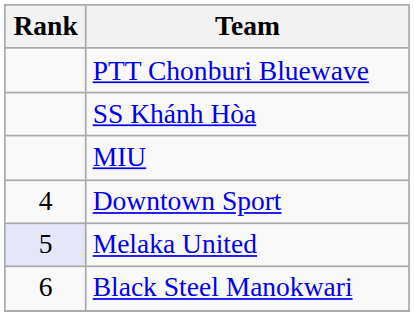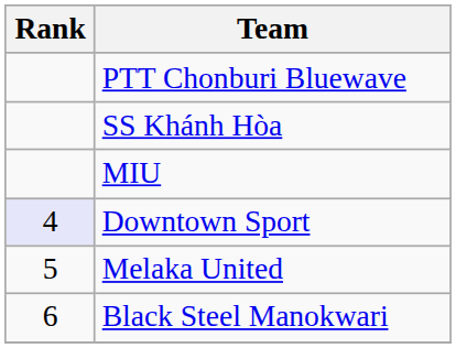Downtown Sport | Rank: no background -> lavender background
Melaka United | Rank: lavender background -> no background
